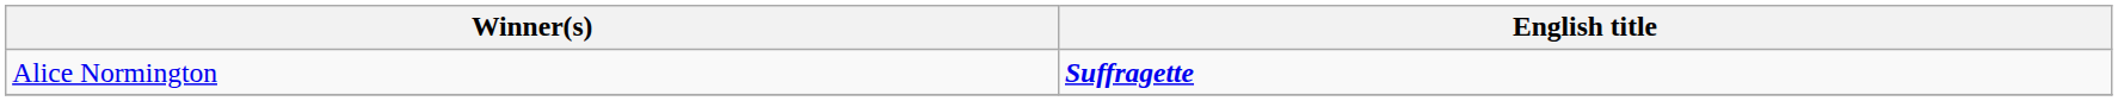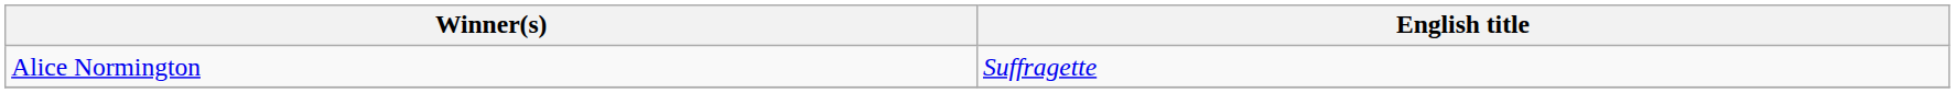Alice Normington | English title: bold -> normal
